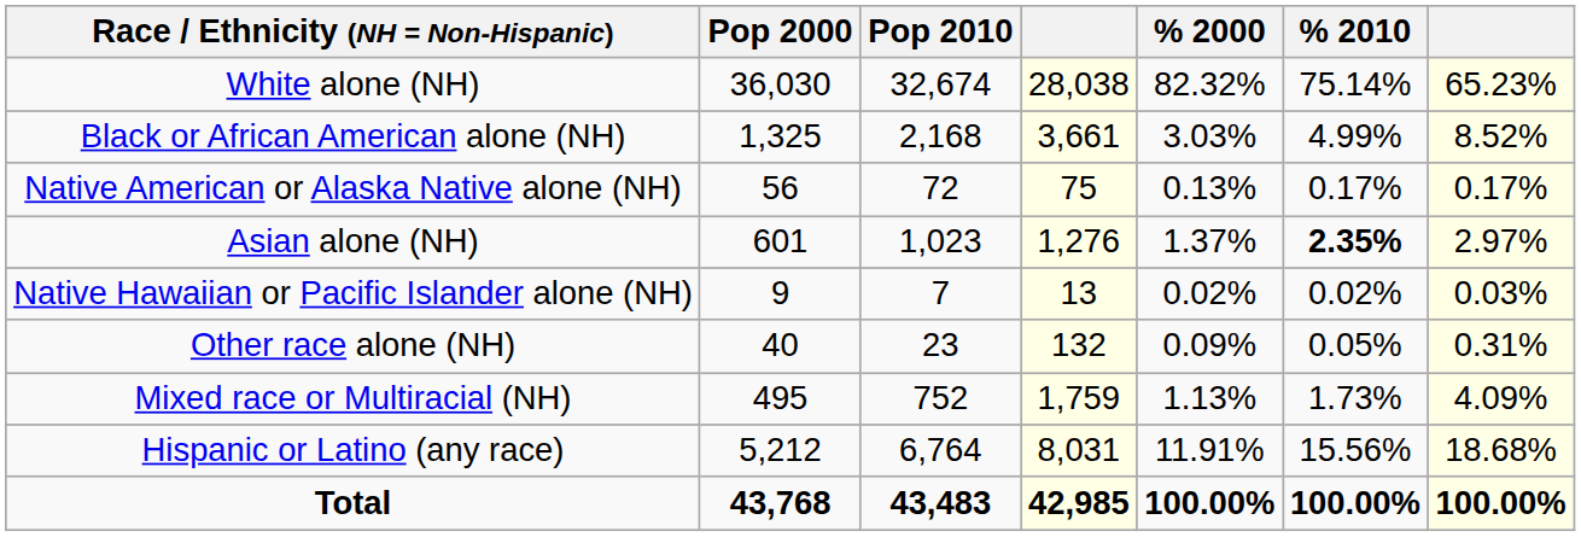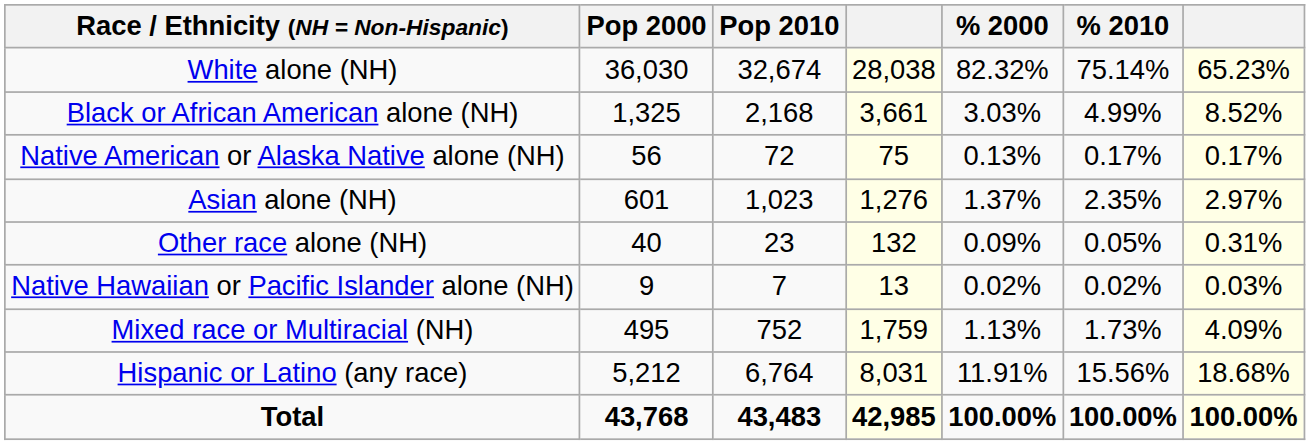Asian alone (NH) | % 2010: bold -> normal
rows swapped: Native Hawaiian or Pacific Islander alone (NH) <-> Other race alone (NH)
